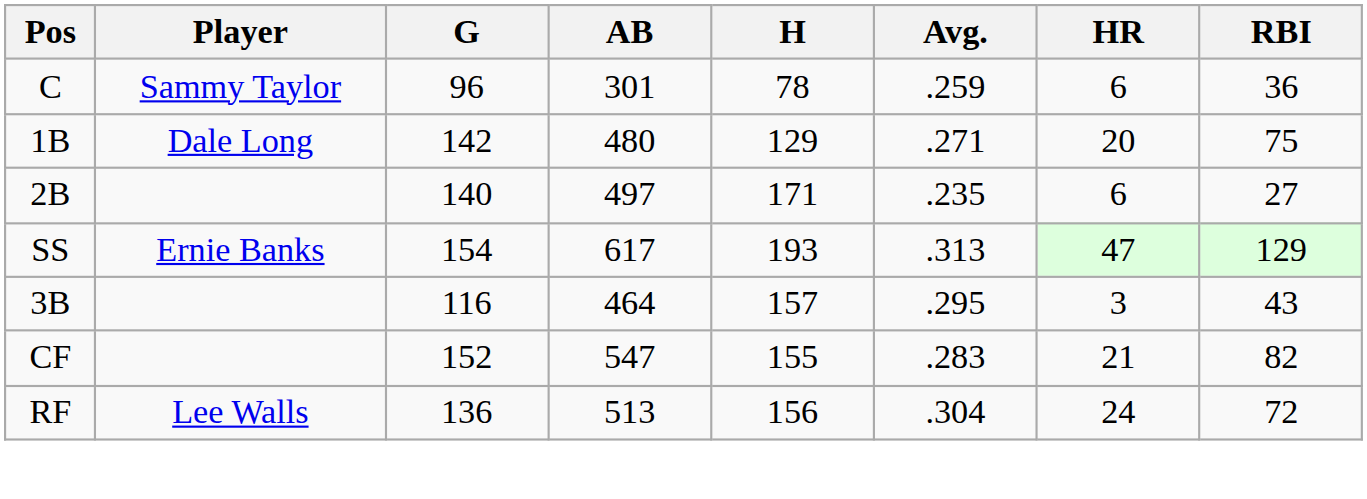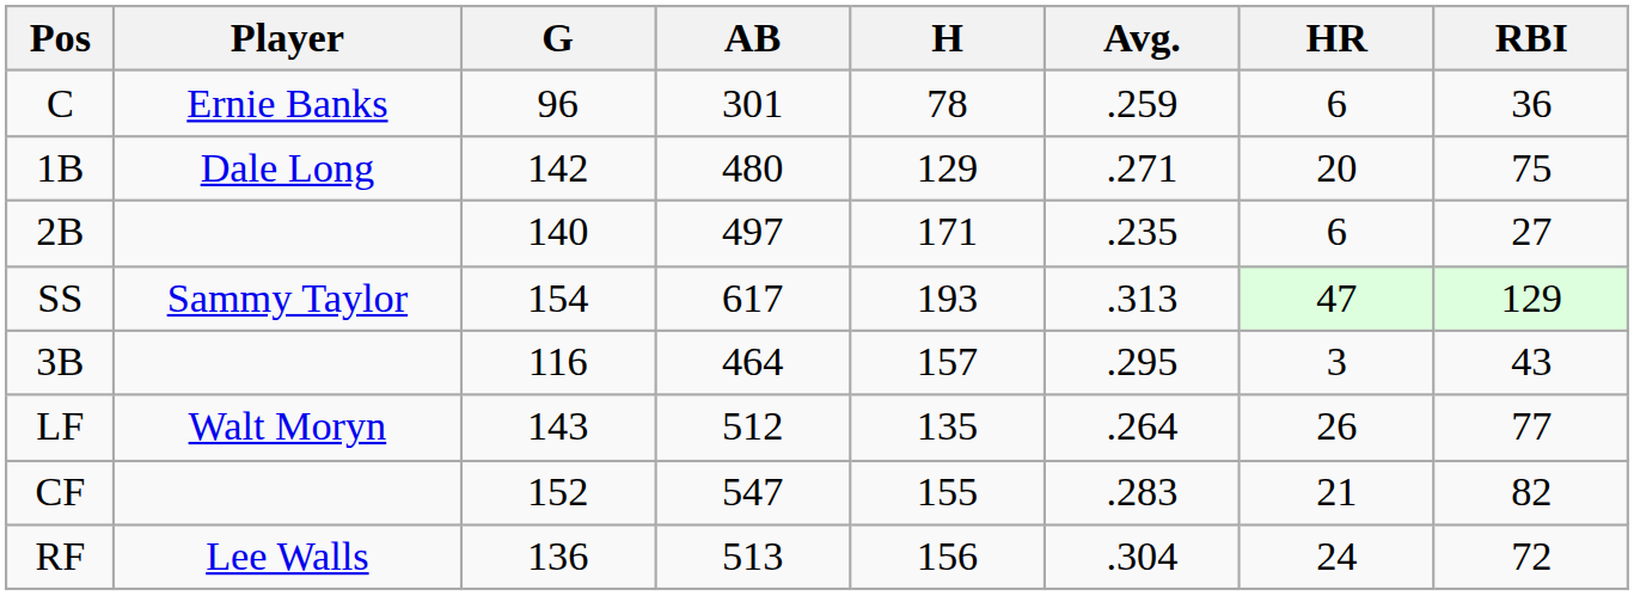C | Player: Sammy Taylor -> Ernie Banks
SS | Player: Ernie Banks -> Sammy Taylor
+ row: LF | Walt Moryn | 143 | 512 | 135 | .264 | 26 | 77
